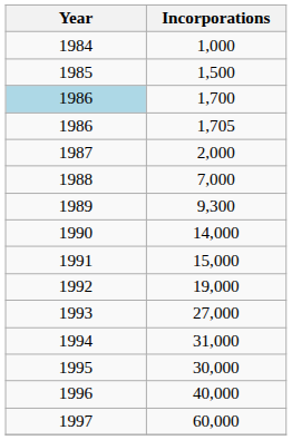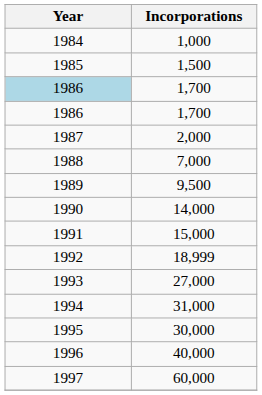row 5 | Incorporations: 1,705 -> 1,700
row 8 | Incorporations: 9,300 -> 9,500
row 11 | Incorporations: 19,000 -> 18,999
